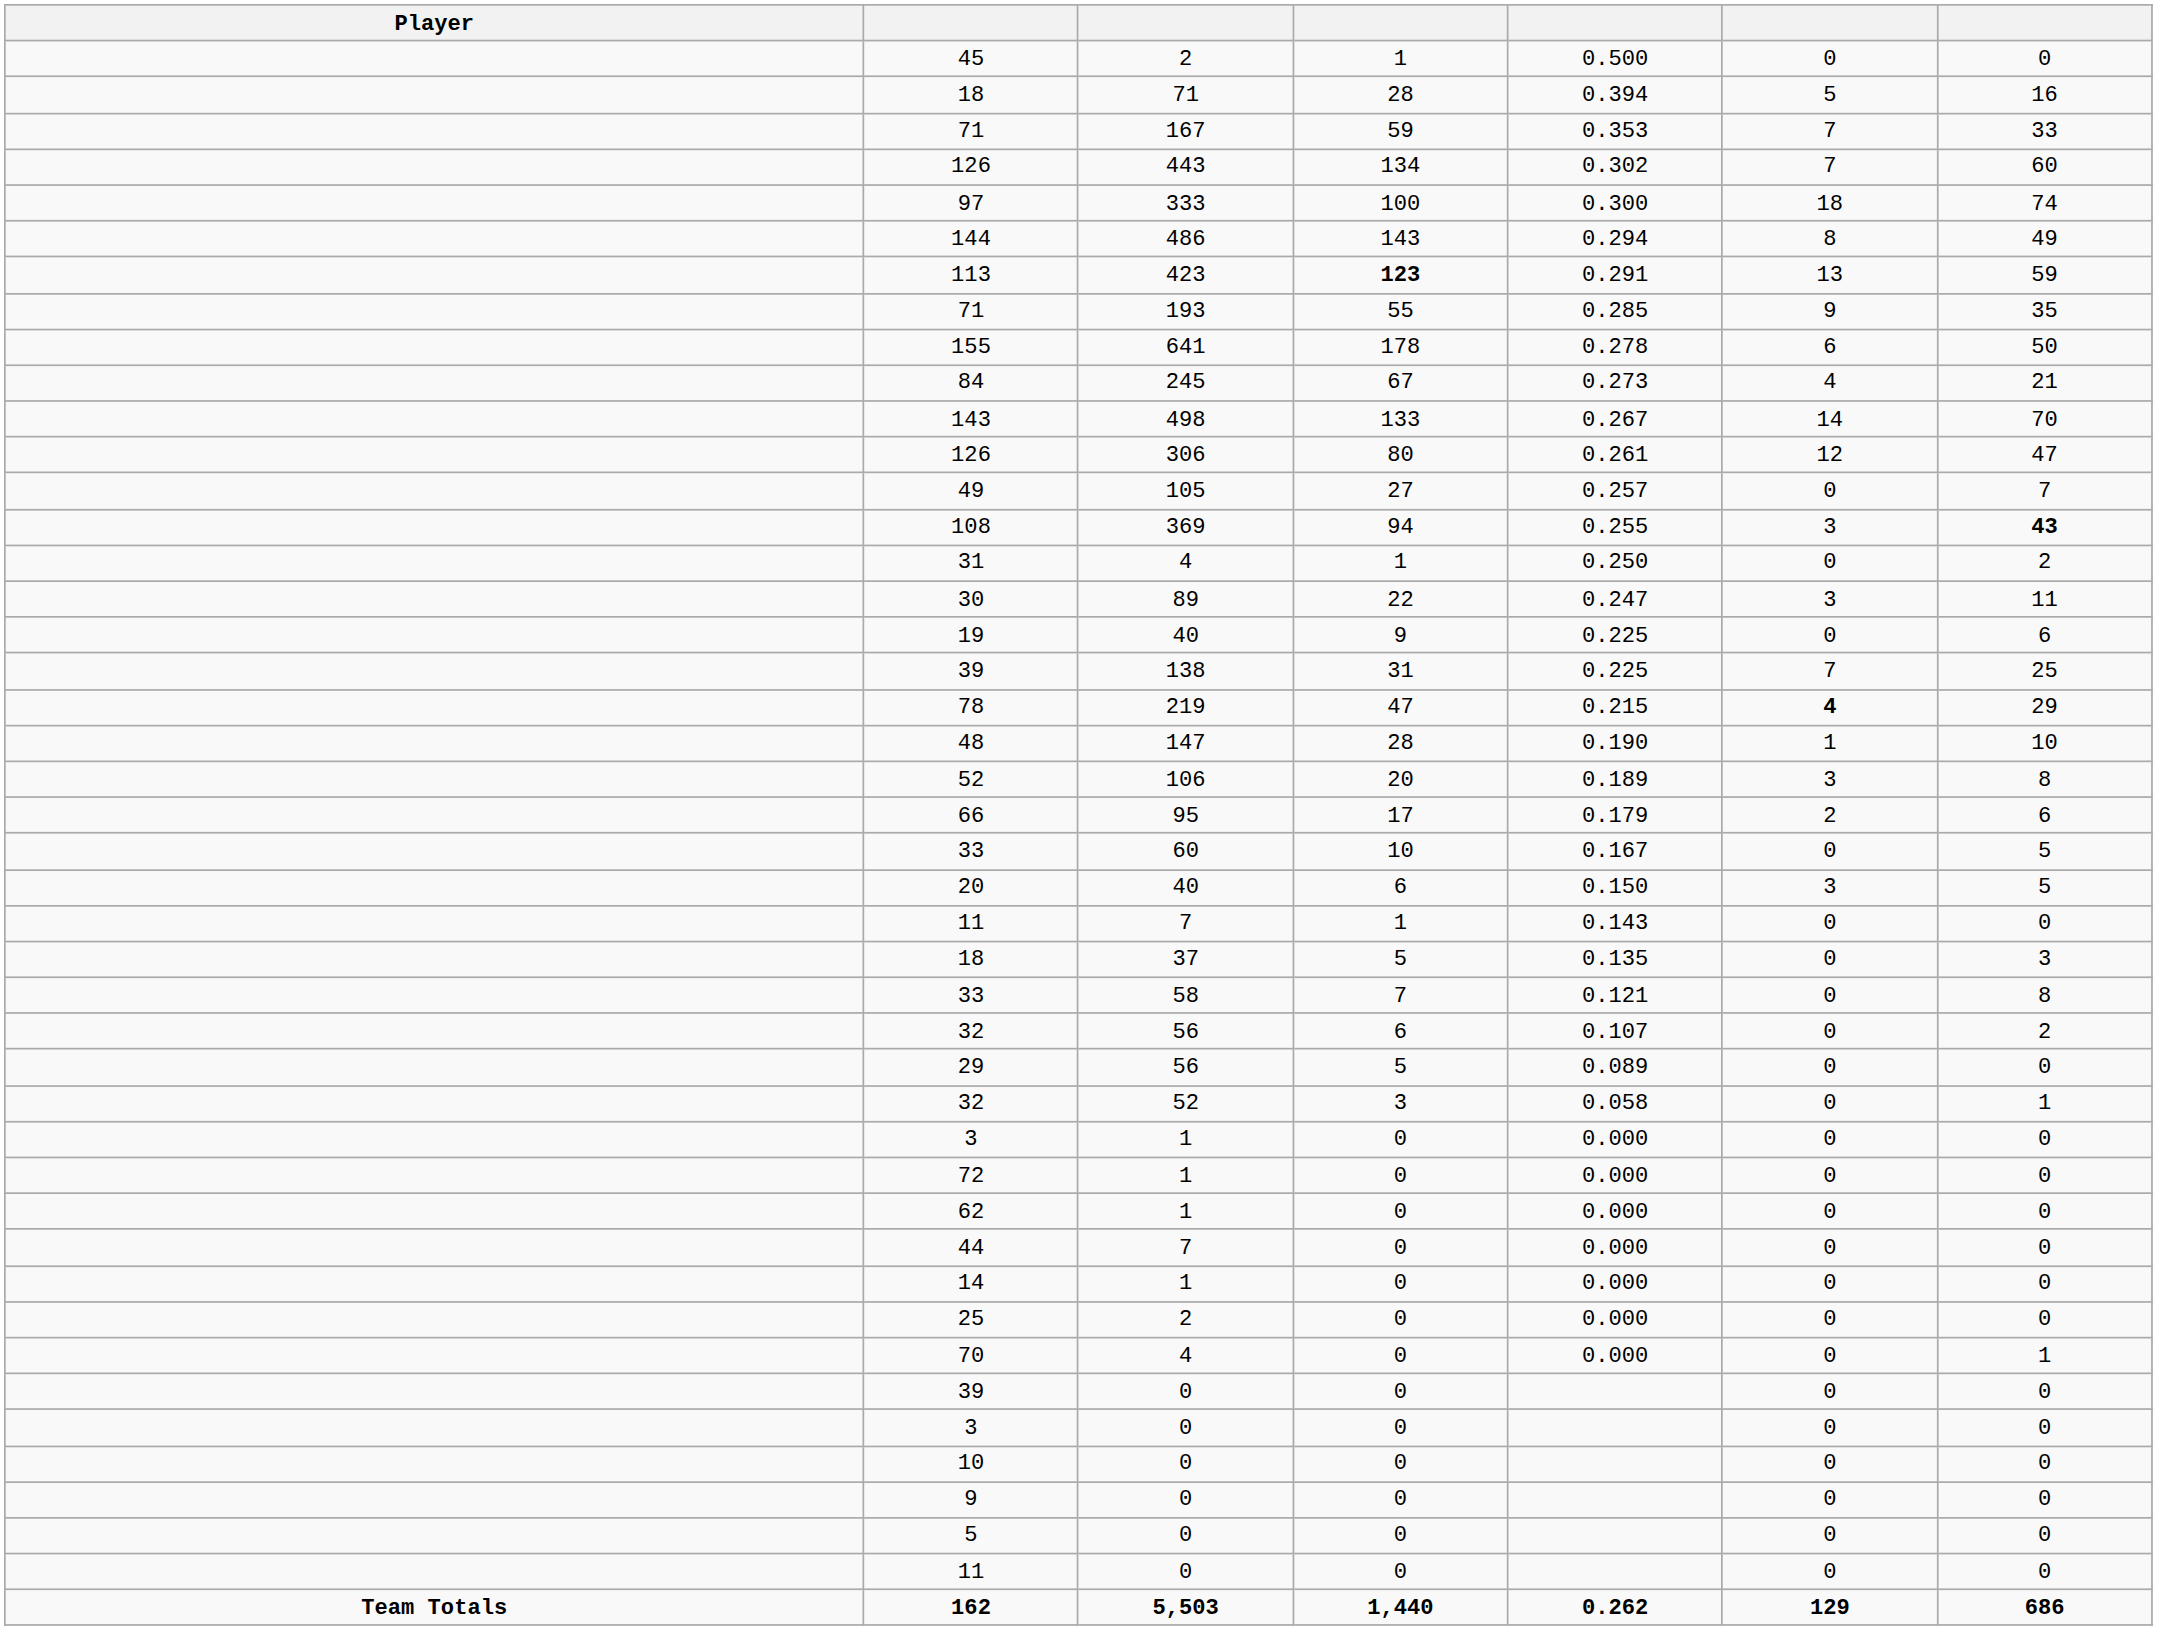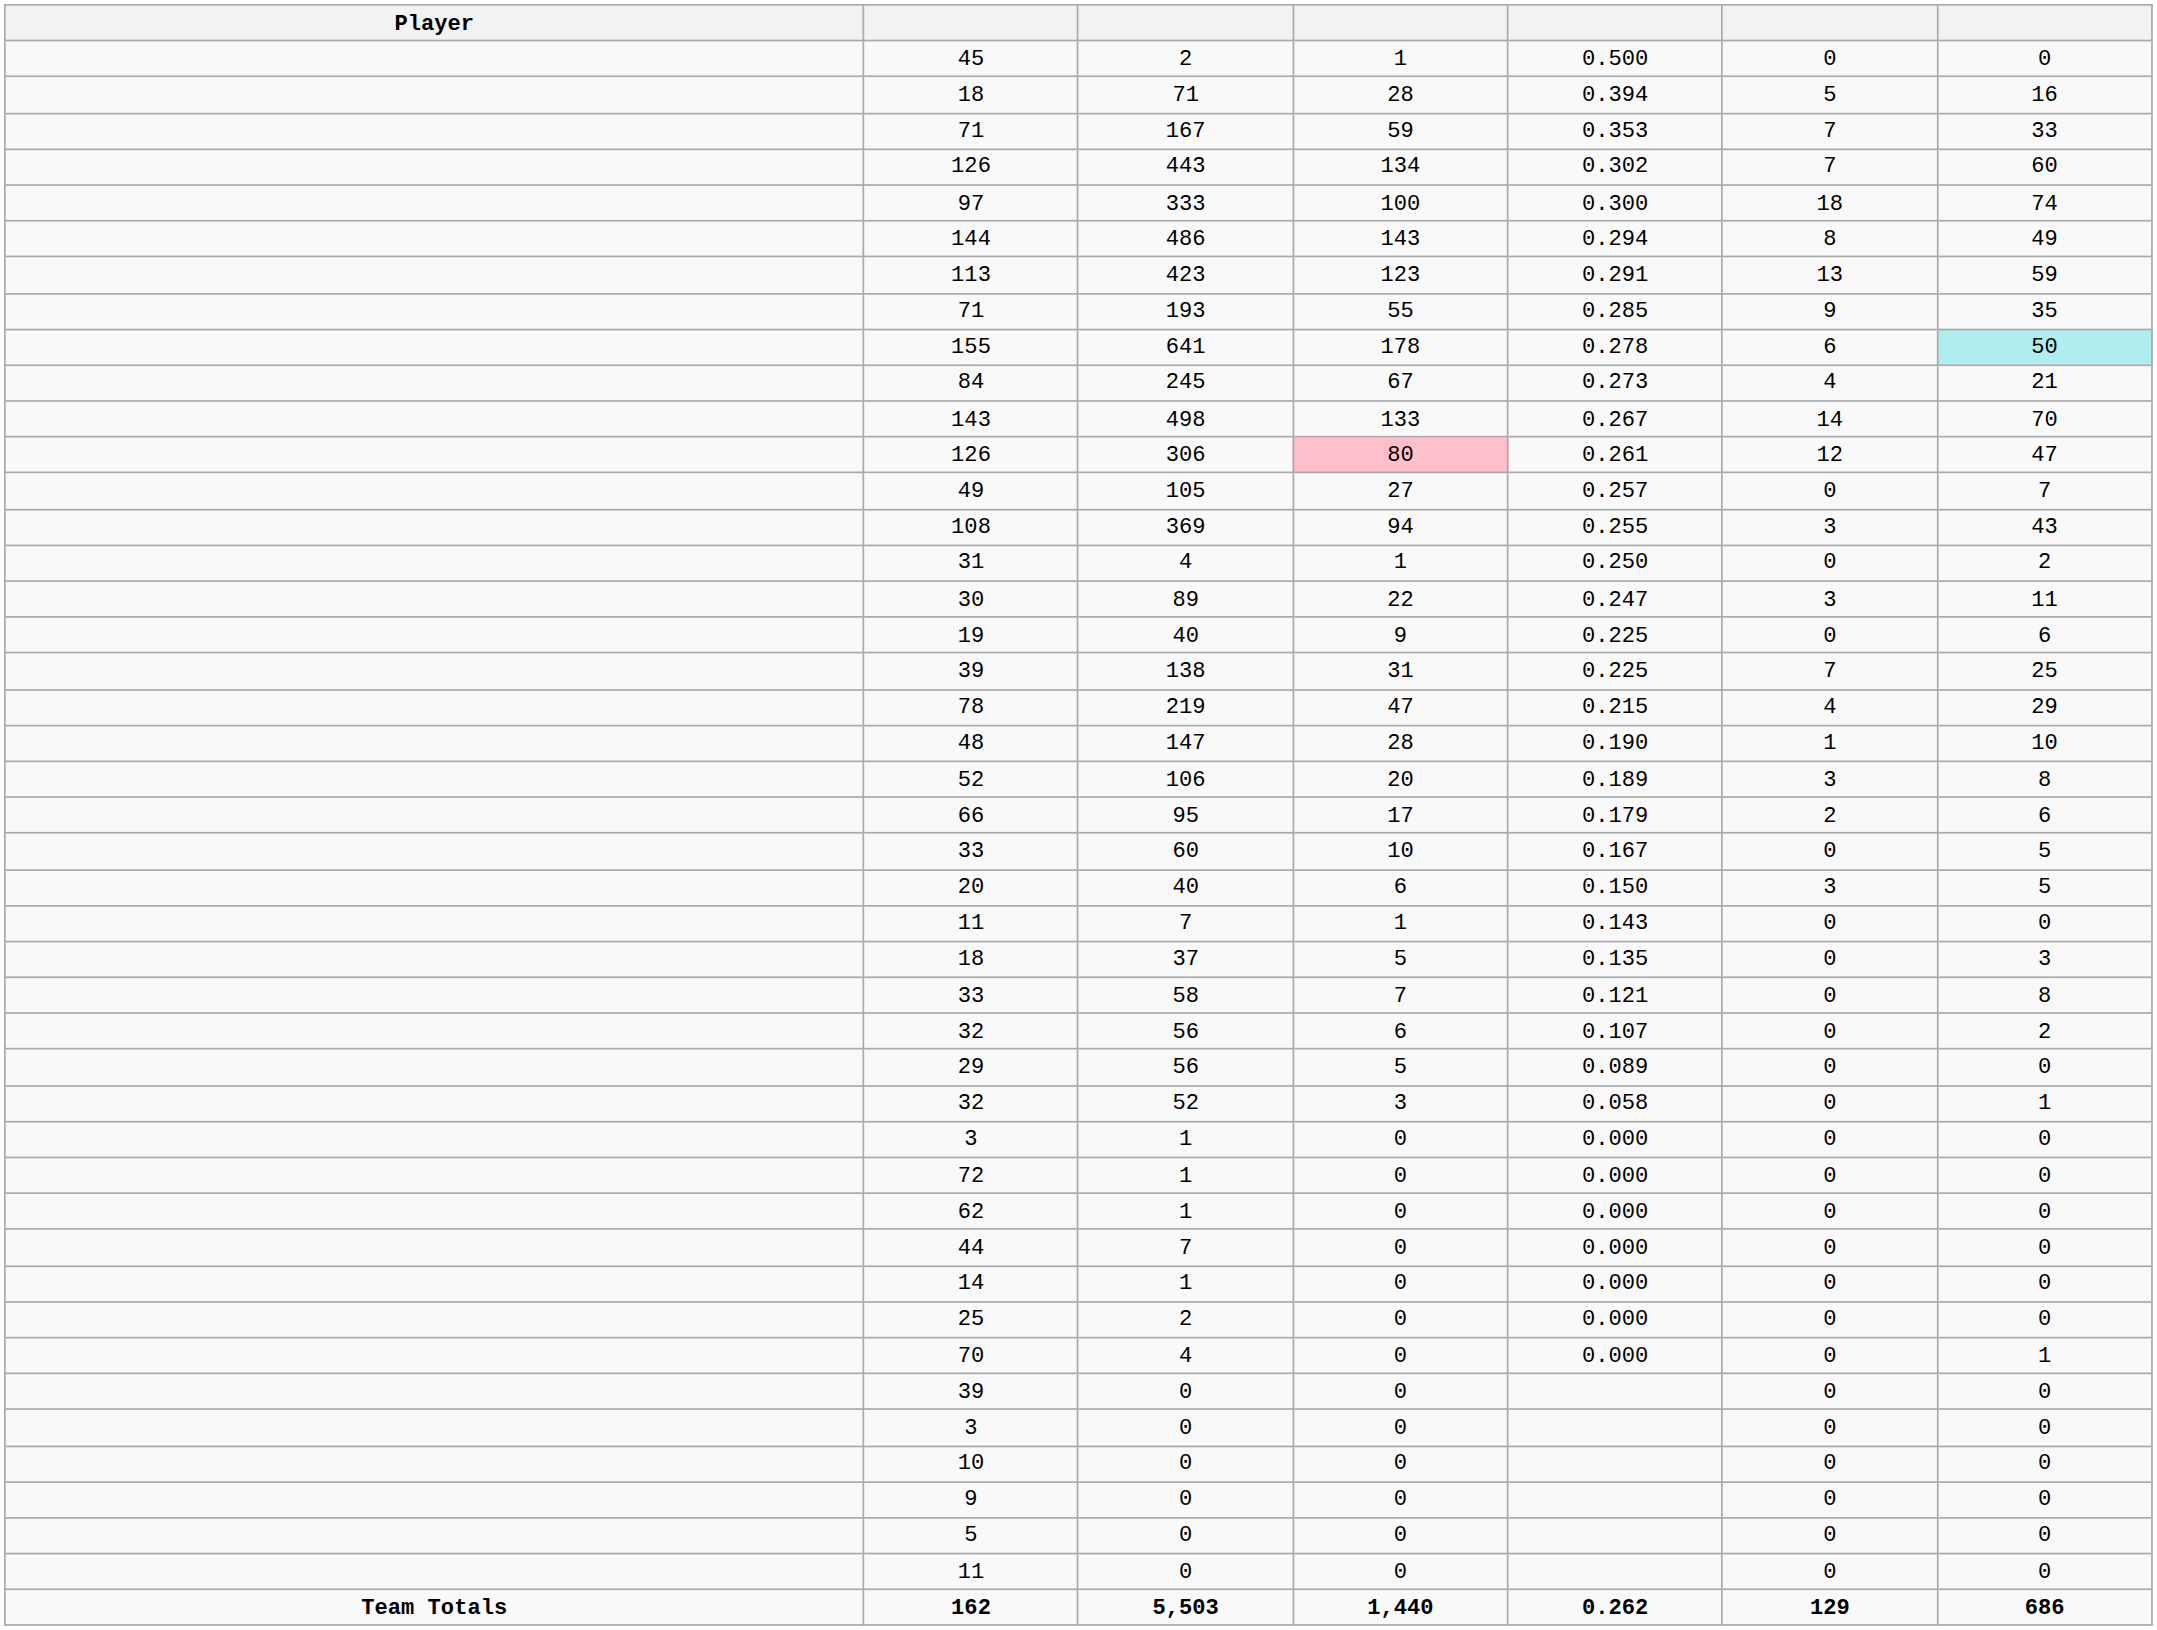113 | column 4: bold -> normal
155 | column 7: no background -> paleturquoise background
126 / 306 | column 4: no background -> pink background
108 | column 7: bold -> normal
78 | column 6: bold -> normal
